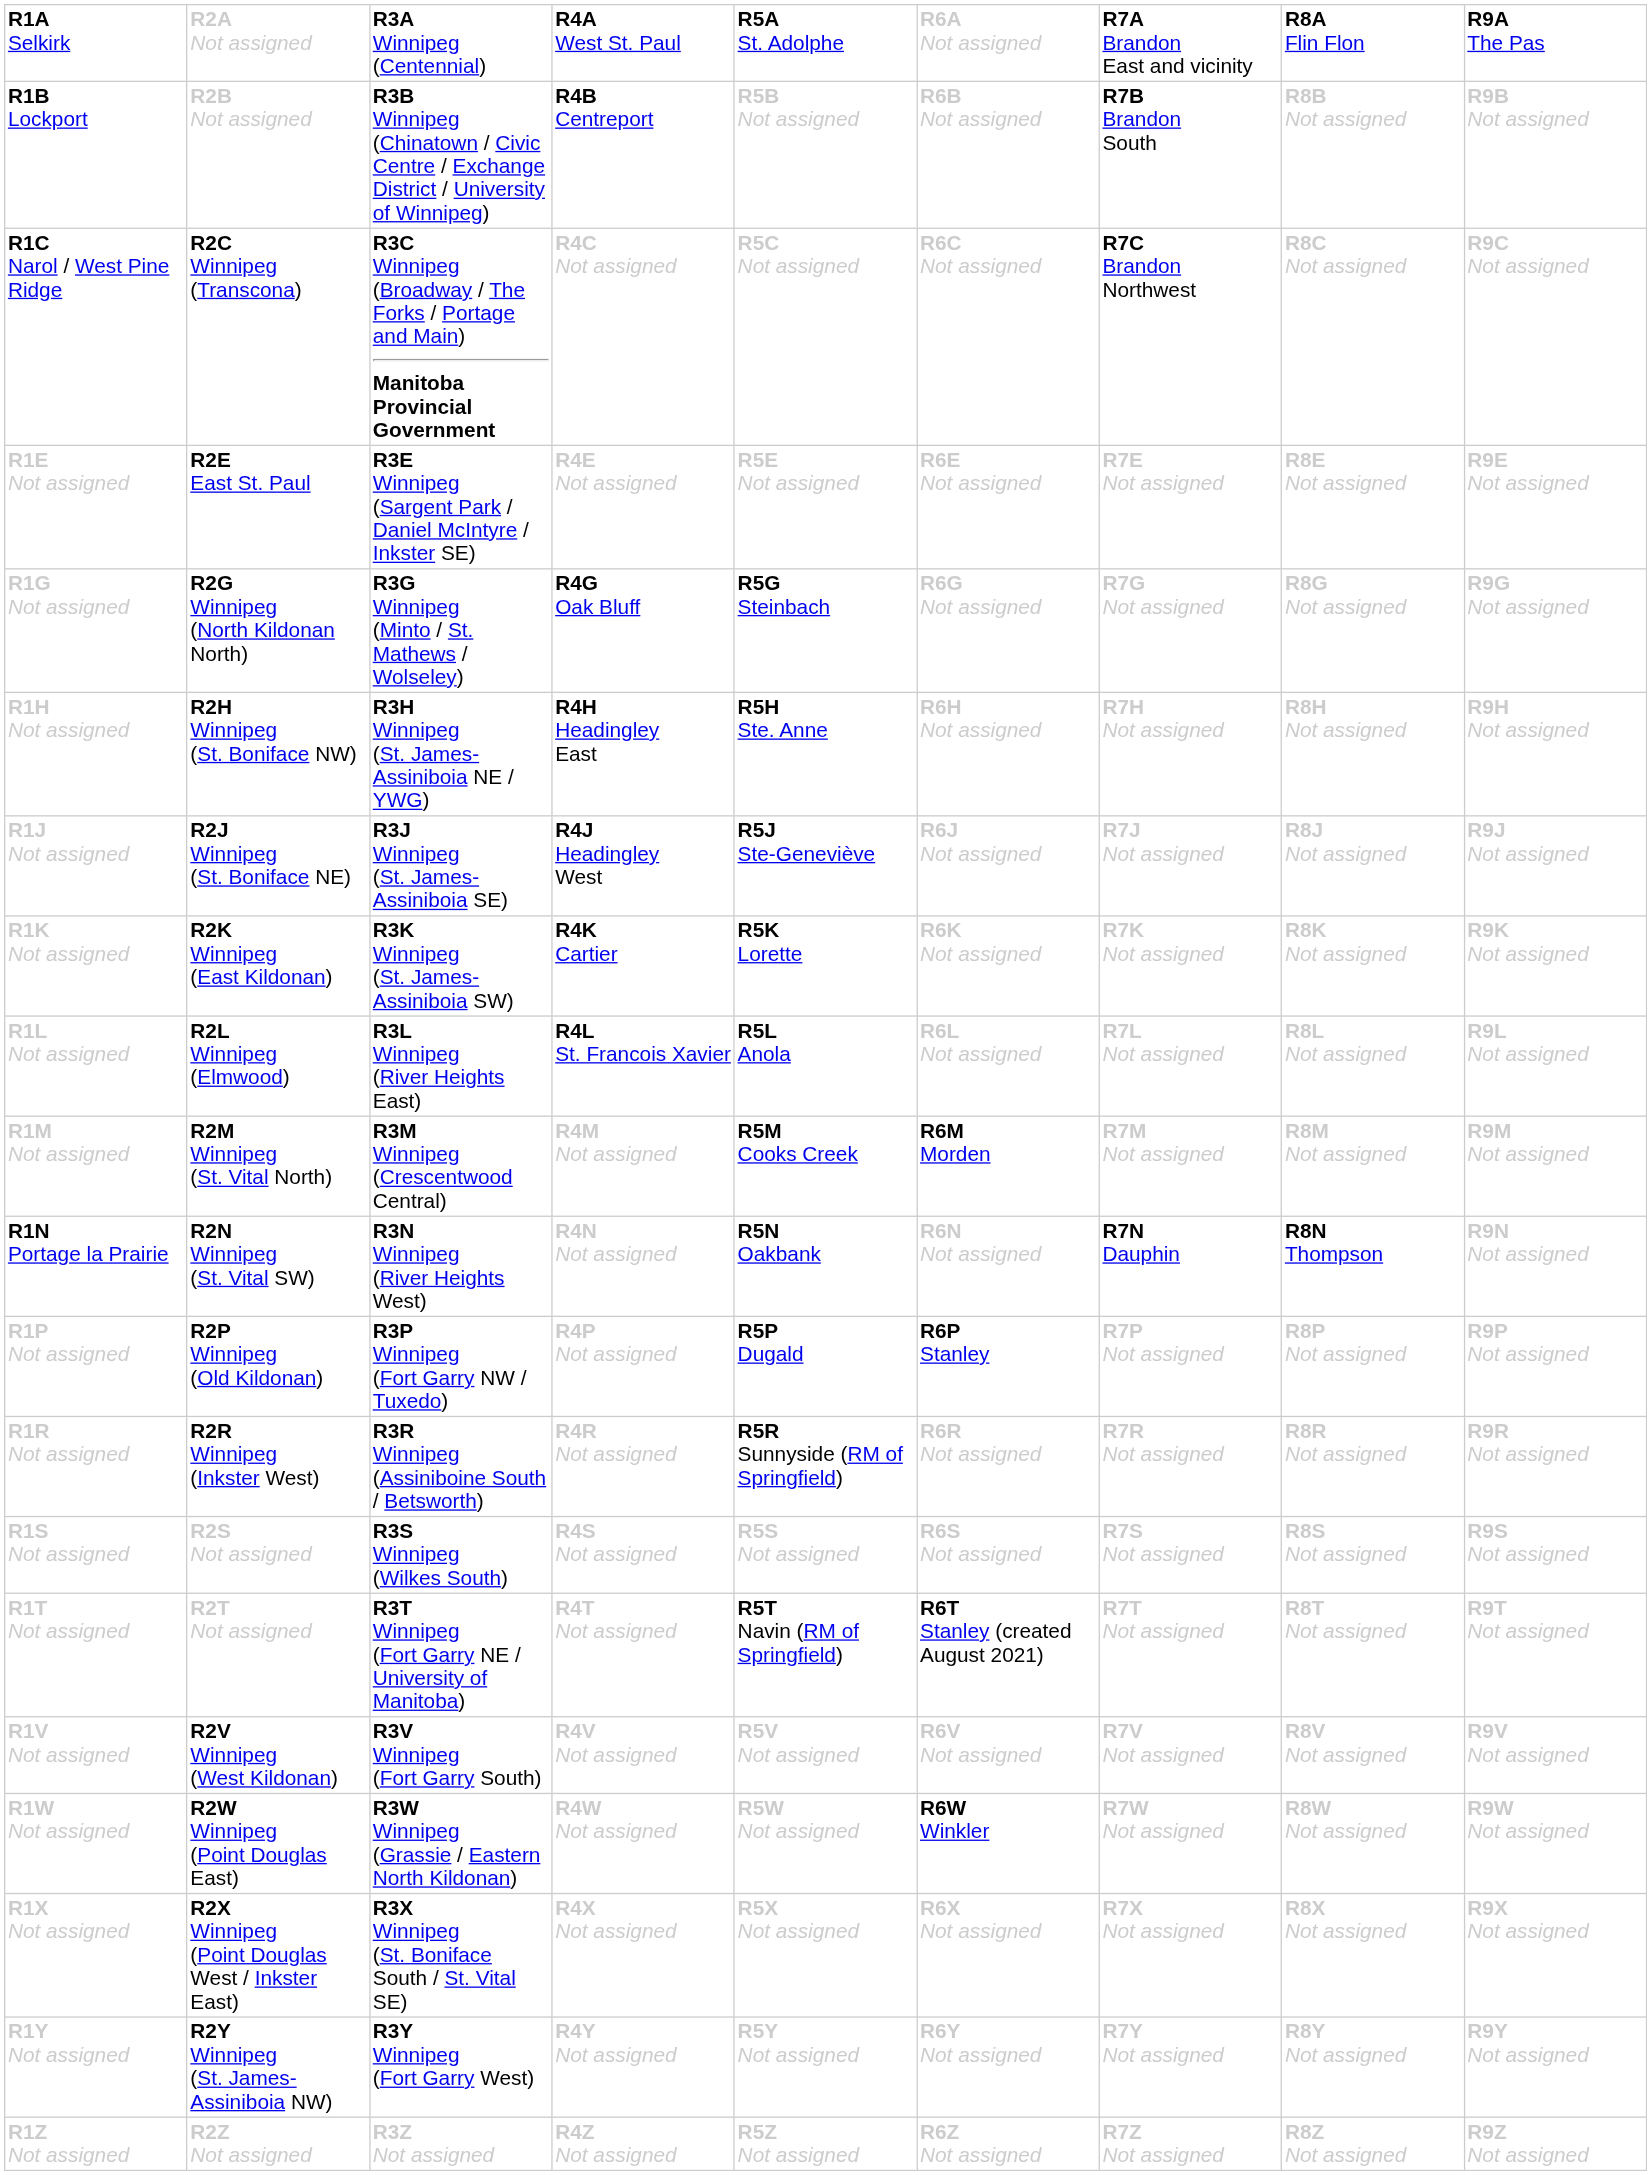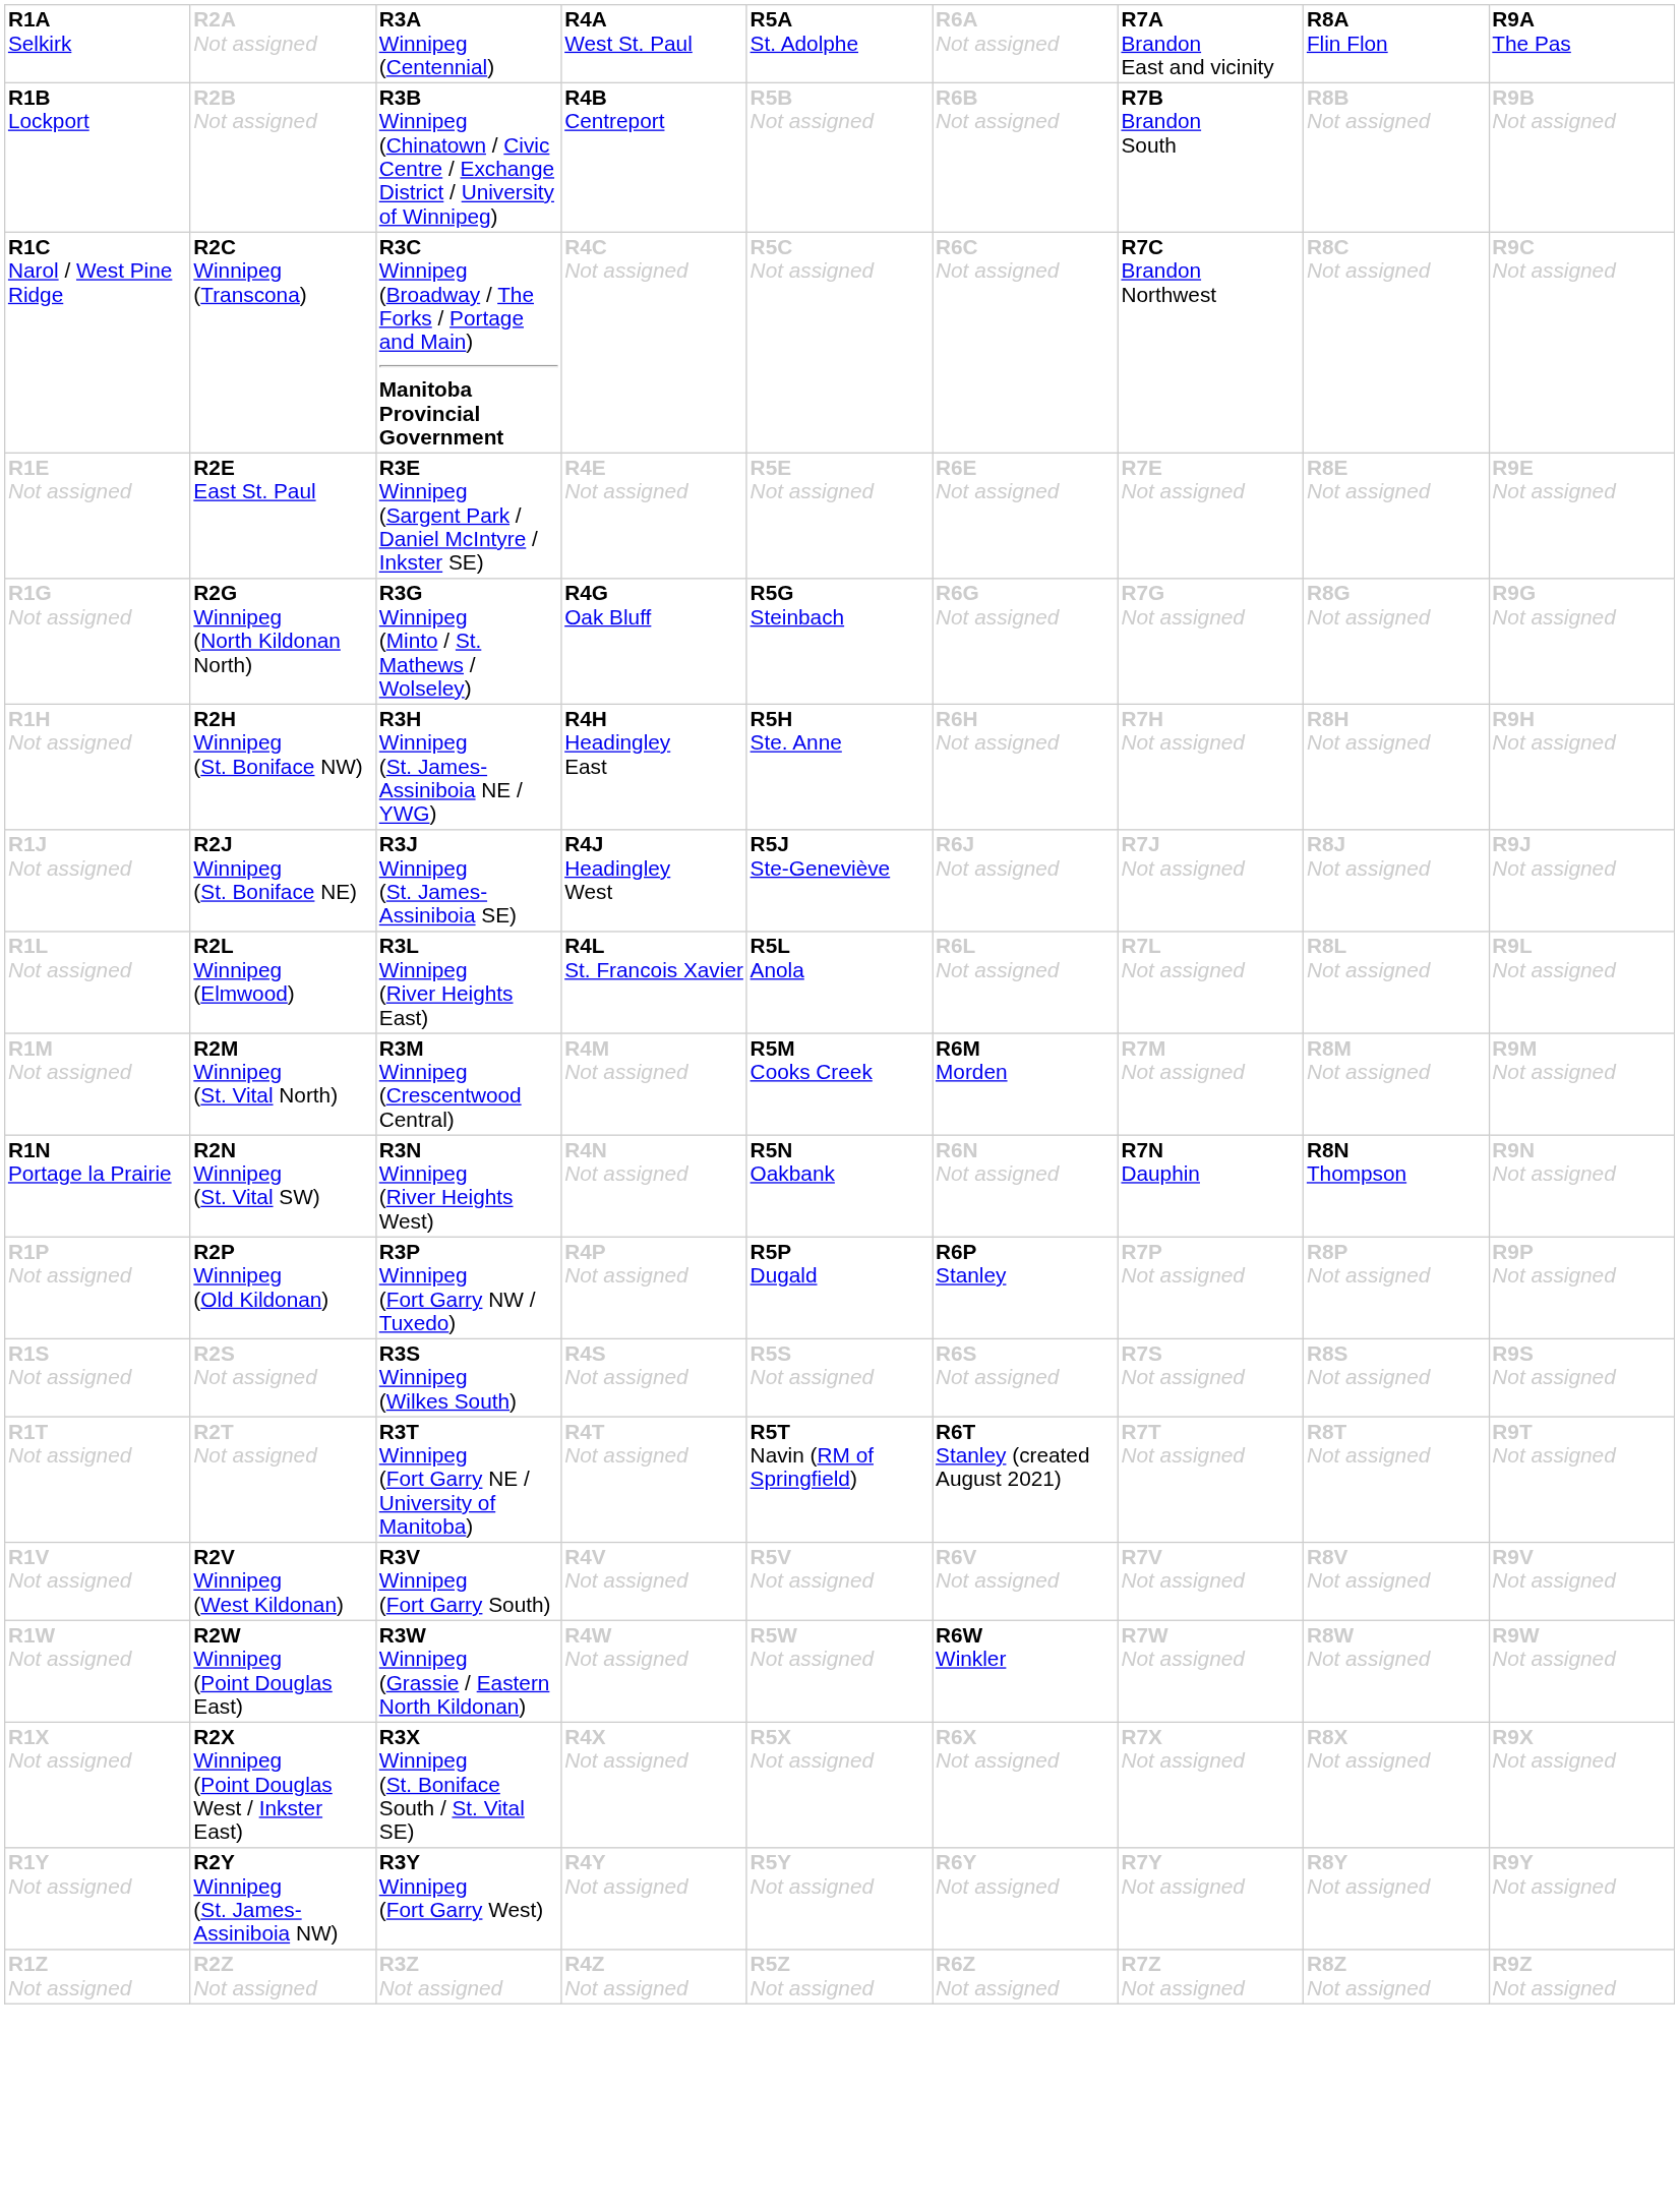- row: R1K Not assigned | R2K Winnipeg (East Kildonan) | R3K Winnipeg (St. James-Assiniboia SW) | R4K Cartier | R5K Lorette | R6K Not assigned | R7K Not assigned | R8K Not assigned | R9K Not assigned
- row: R1R Not assigned | R2R Winnipeg (Inkster West) | R3R Winnipeg (Assiniboine South / Betsworth) | R4R Not assigned | R5R Sunnyside (RM of Springfield) | R6R Not assigned | R7R Not assigned | R8R Not assigned | R9R Not assigned
